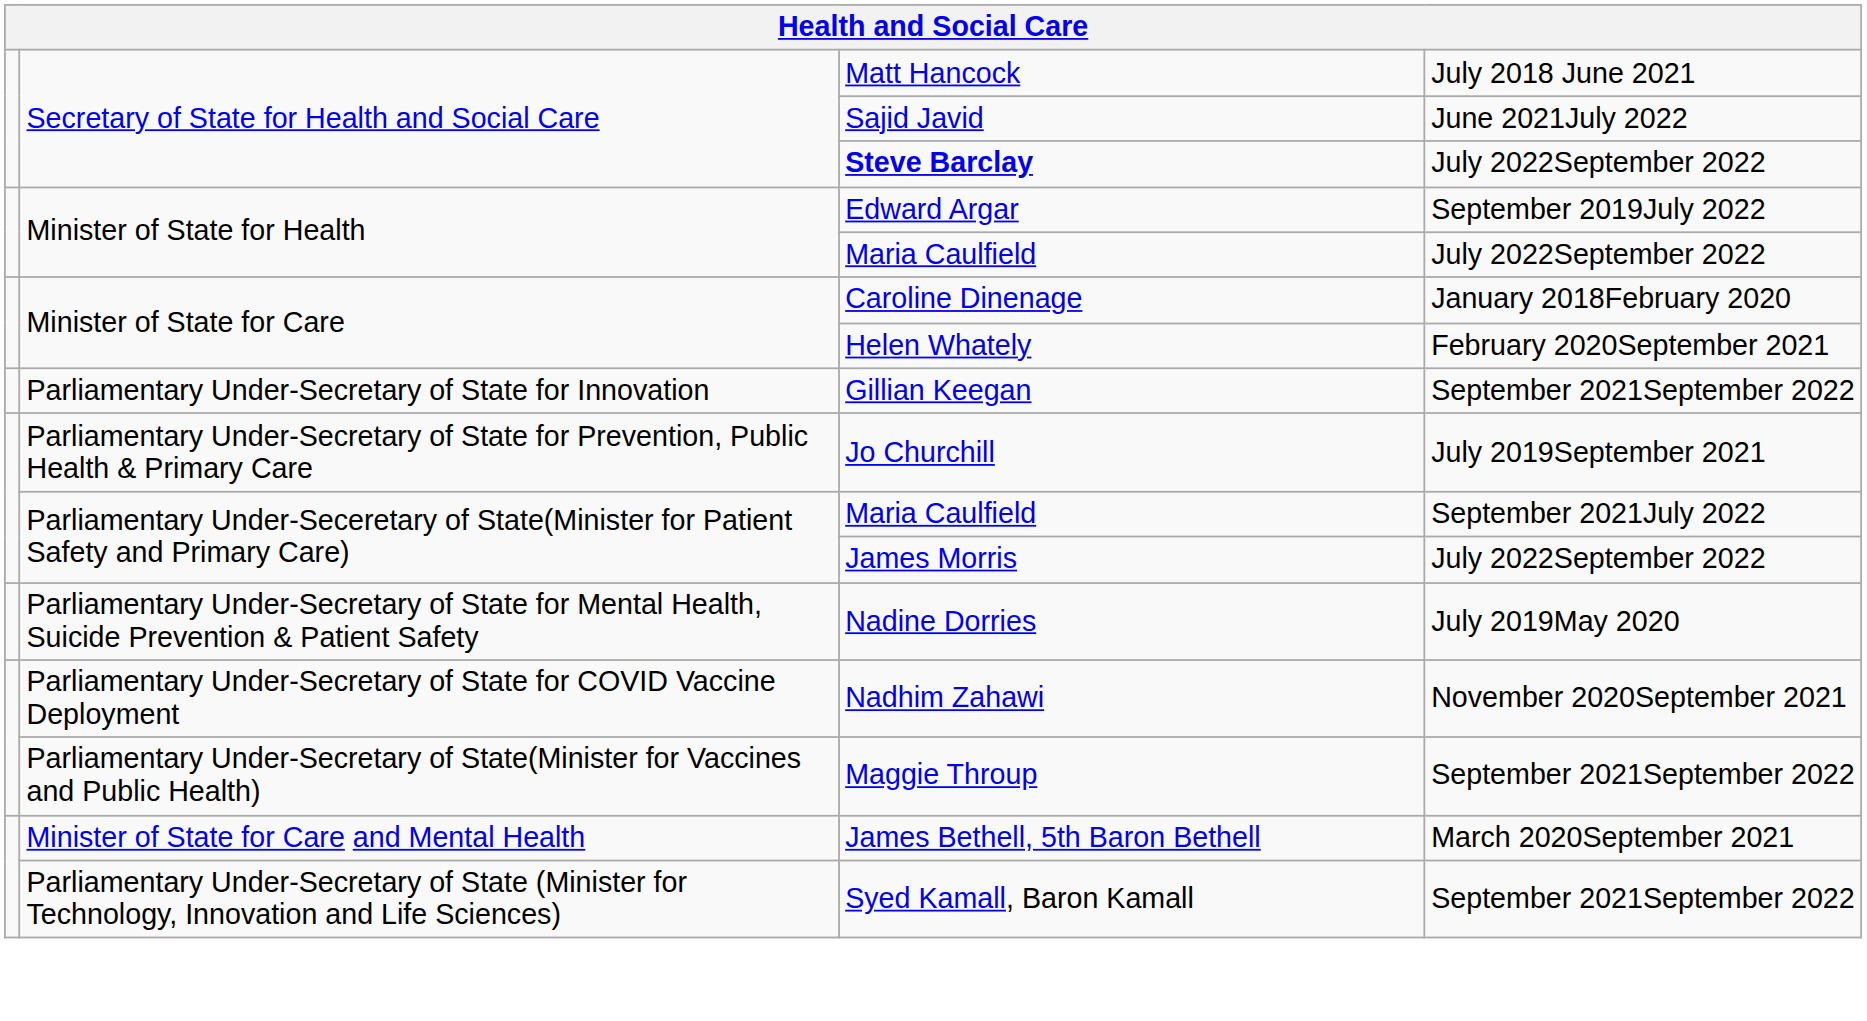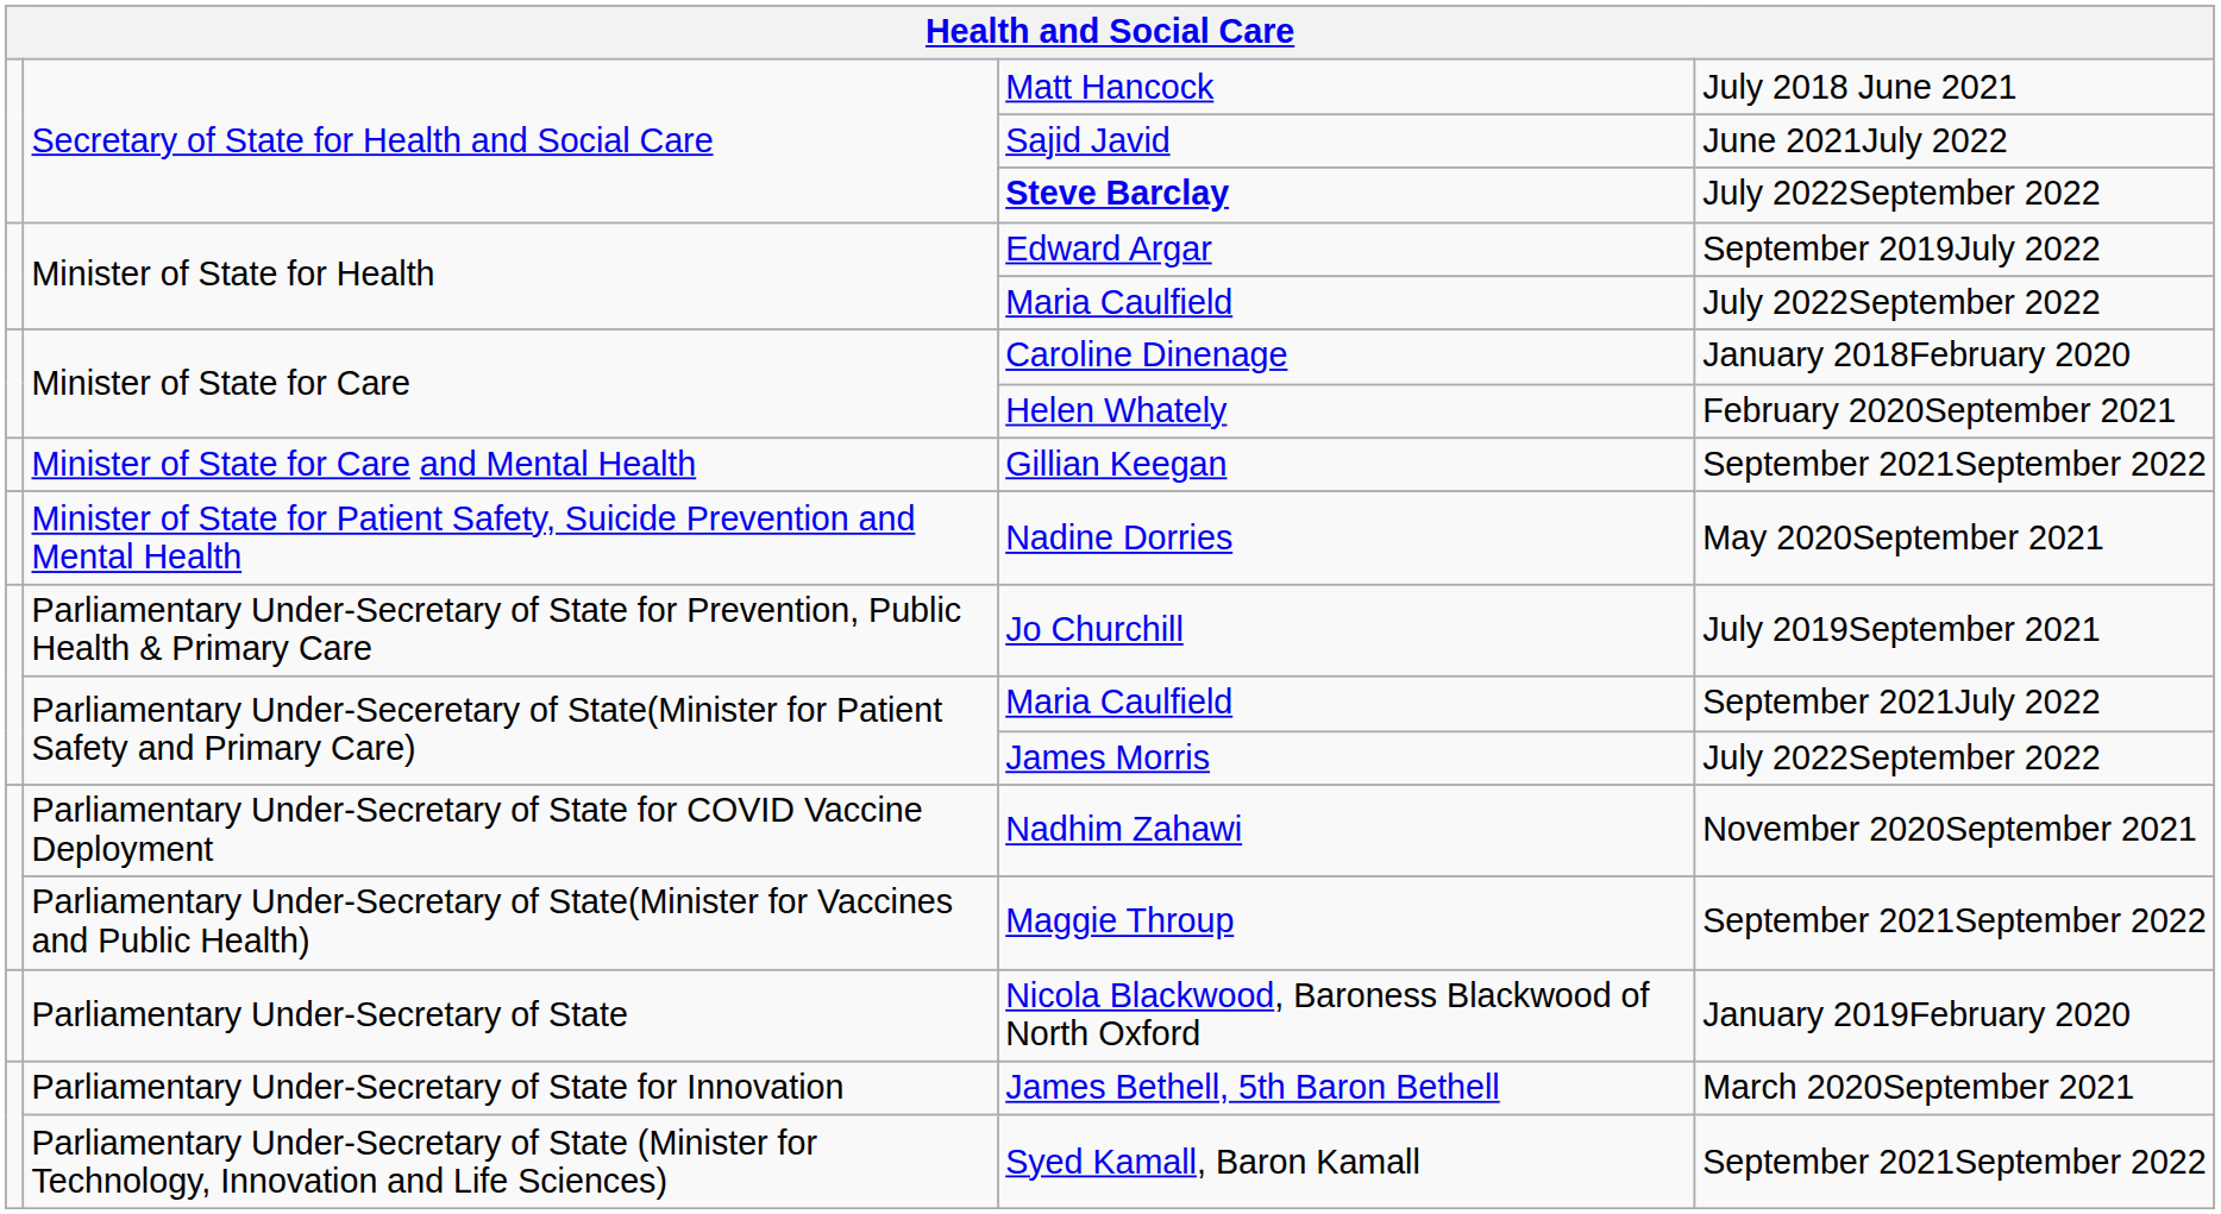Gillian Keegan | column 2: Parliamentary Under-Secretary of State for Innovation -> Minister of State for Care and Mental Health
+ row: Minister of State for Patient Safety, Suicide Prevention and Mental Health | Nadine Dorries | May 2020September 2021
- row: Parliamentary Under-Secretary of State for Mental Health, Suicide Prevention & Patient Safety | Nadine Dorries | July 2019May 2020
+ row: Parliamentary Under-Secretary of State | Nicola Blackwood, Baroness Blackwood of North Oxford | January 2019February 2020
James Bethell, 5th Baron Bethell | column 2: Minister of State for Care and Mental Health -> Parliamentary Under-Secretary of State for Innovation
